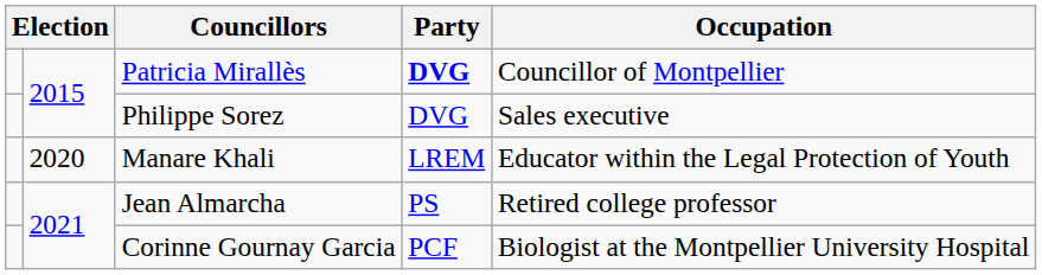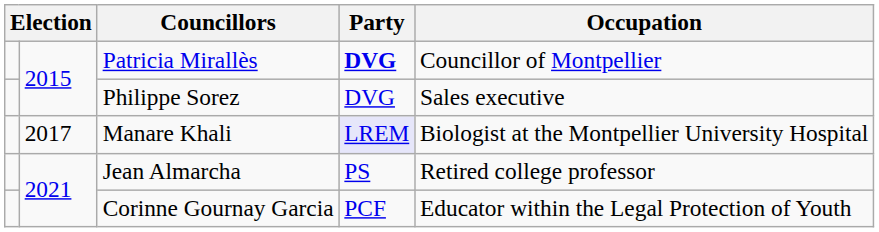Manare Khali | column 2: 2020 -> 2017
Manare Khali | Party: no background -> lavender background
Manare Khali | Occupation: Educator within the Legal Protection of Youth -> Biologist at the Montpellier University Hospital
Corinne Gournay Garcia | Occupation: Biologist at the Montpellier University Hospital -> Educator within the Legal Protection of Youth
